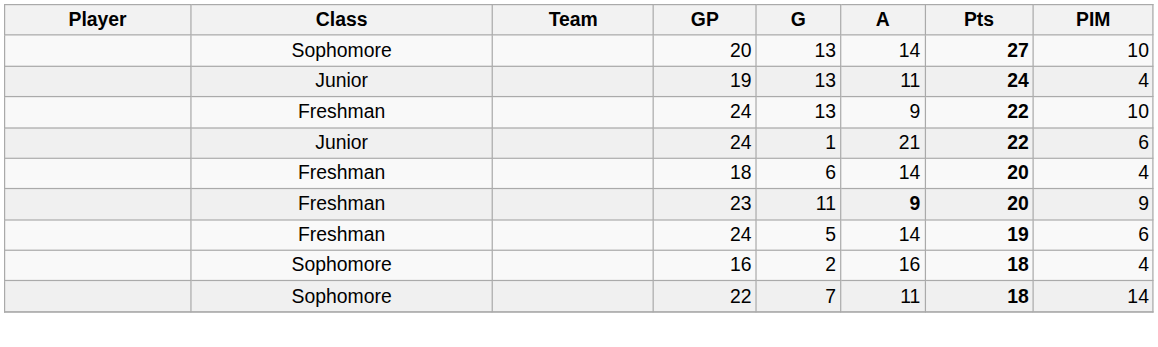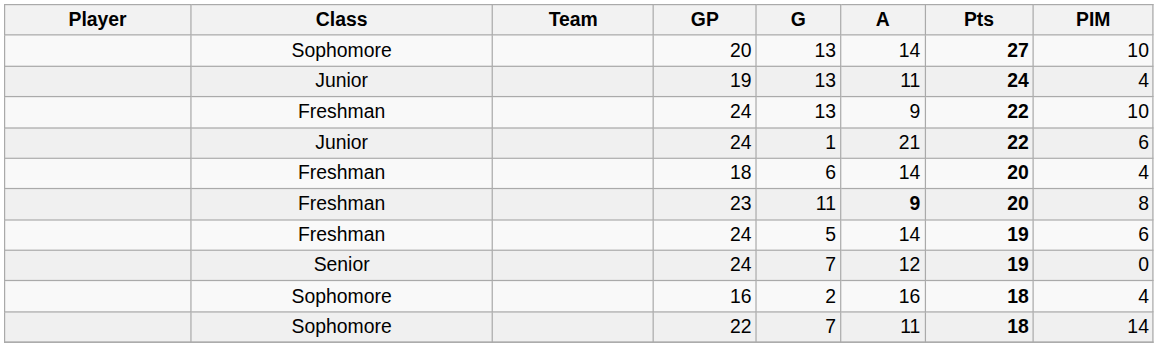23 | PIM: 9 -> 8
+ row: Senior | 24 | 7 | 12 | 19 | 0
